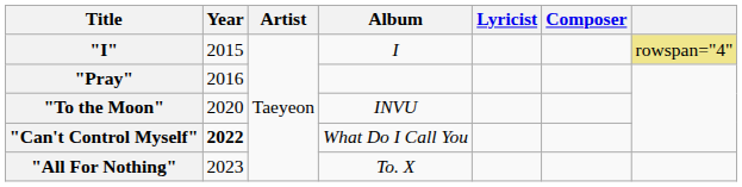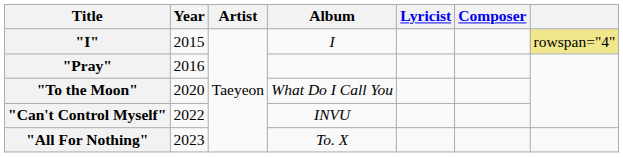"To the Moon" | Album: INVU -> What Do I Call You
"Can't Control Myself" | Year: bold -> normal
"Can't Control Myself" | Album: What Do I Call You -> INVU
